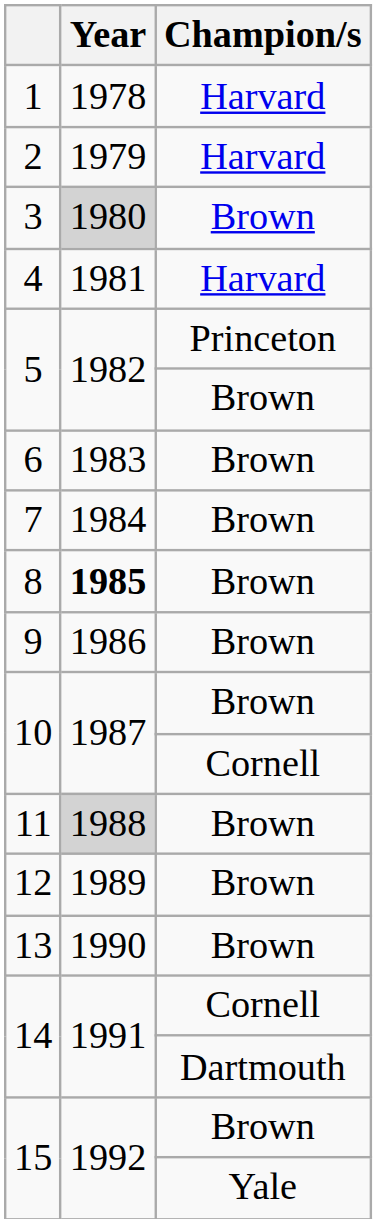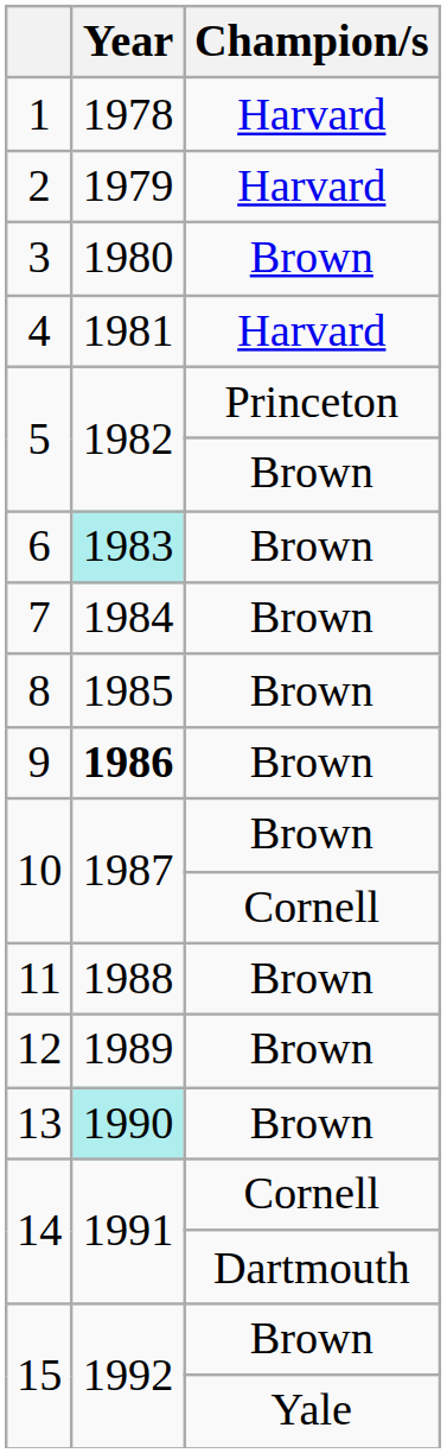3 | Year: lightgrey background -> no background
6 | Year: no background -> paleturquoise background
8 | Year: bold -> normal
9 | Year: normal -> bold
11 | Year: lightgrey background -> no background
13 | Year: no background -> paleturquoise background
